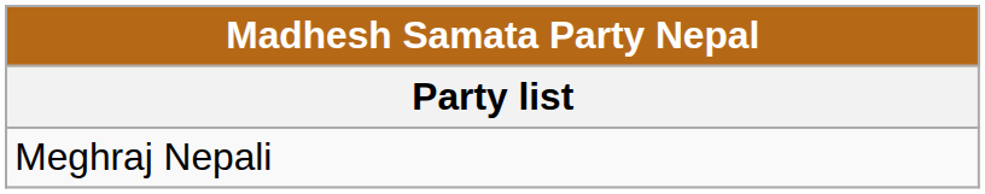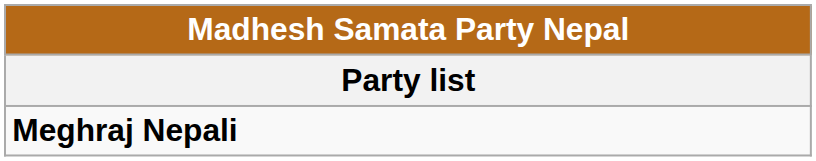row 3 | column 1: normal -> bold
